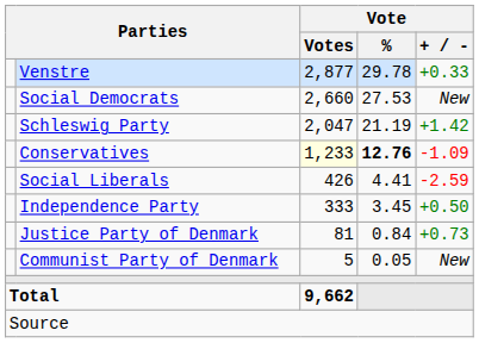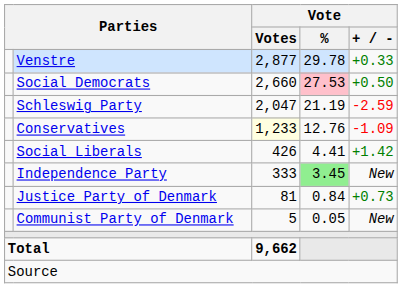Social Democrats | Vote / %: no background -> pink background
Social Democrats | Vote / + / -: New -> +0.50
Schleswig Party | Vote / + / -: +1.42 -> -2.59
Conservatives | Vote / %: bold -> normal
Social Liberals | Vote / + / -: -2.59 -> +1.42
Independence Party | Vote / %: no background -> lightgreen background
Independence Party | Vote / + / -: +0.50 -> New
